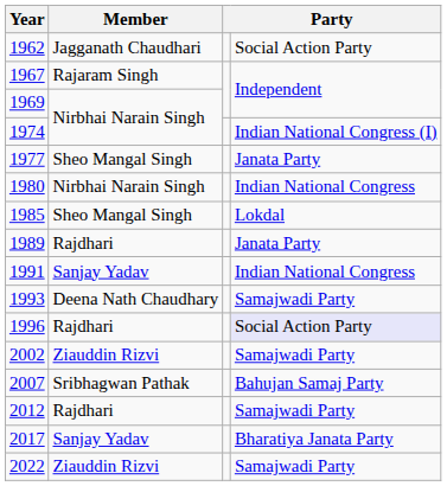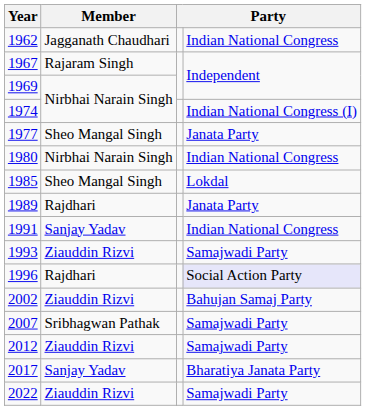1962 | column 4: Social Action Party -> Indian National Congress
1993 | Member: Deena Nath Chaudhary -> Ziauddin Rizvi
2002 | column 4: Samajwadi Party -> Bahujan Samaj Party
2007 | column 4: Bahujan Samaj Party -> Samajwadi Party
2012 | Member: Rajdhari -> Ziauddin Rizvi
